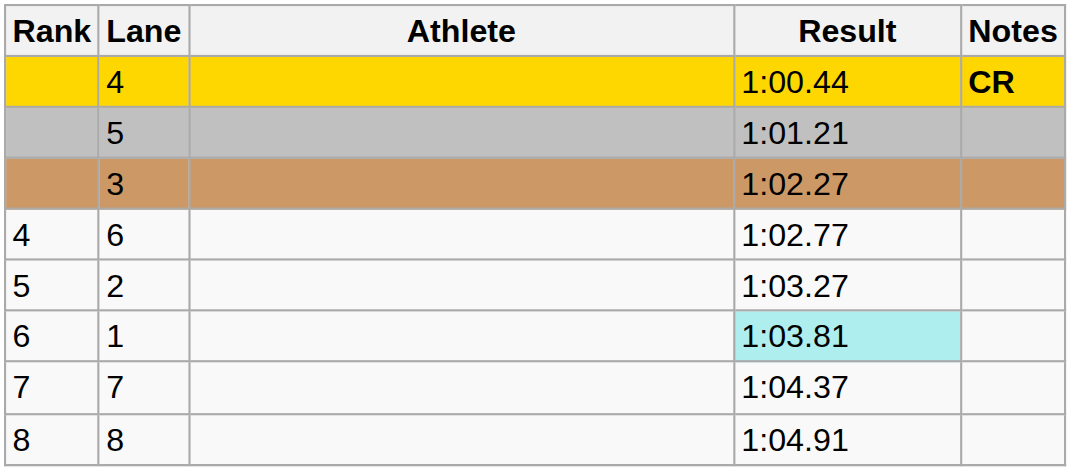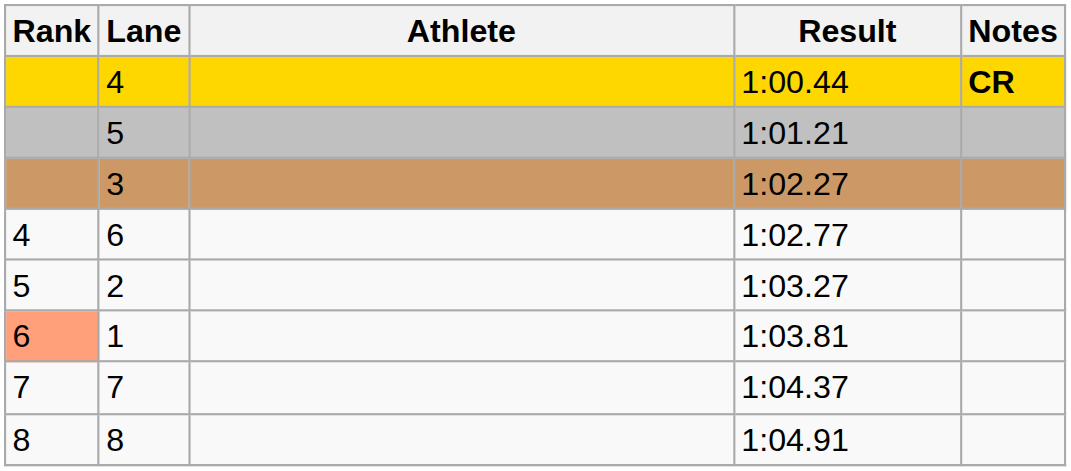1 | Rank: no background -> lightsalmon background
1 | Result: paleturquoise background -> no background
